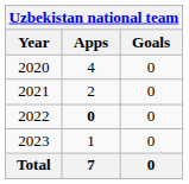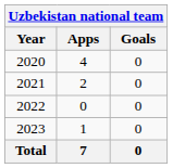2022 | Apps: bold -> normal
